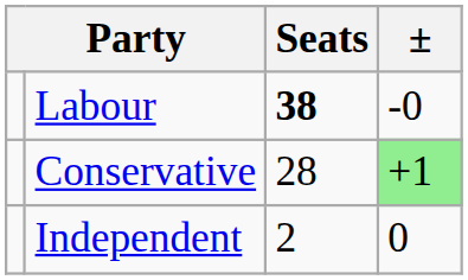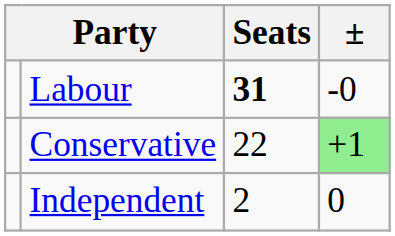Labour | Seats: 38 -> 31
Conservative | Seats: 28 -> 22
